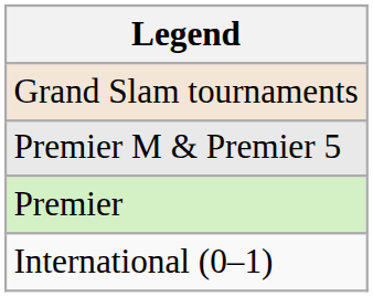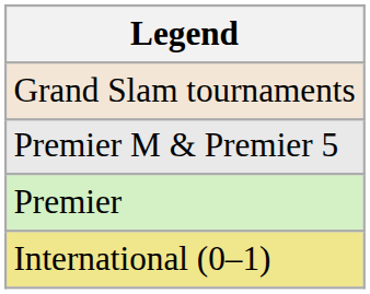row 5 | column 1: no background -> khaki background
